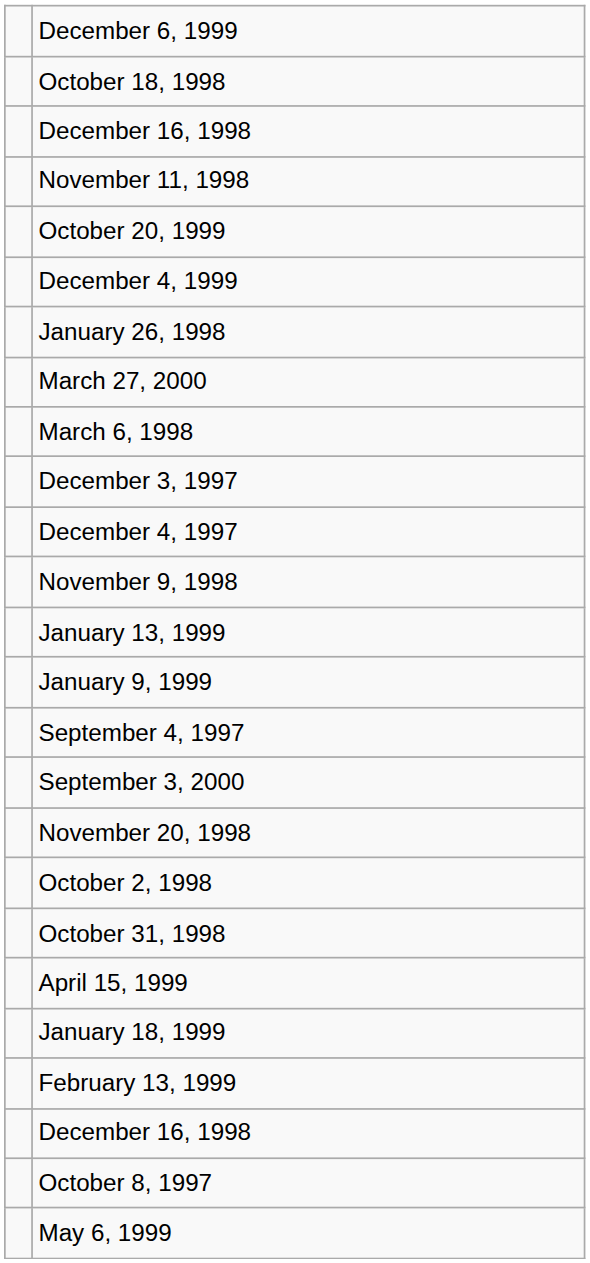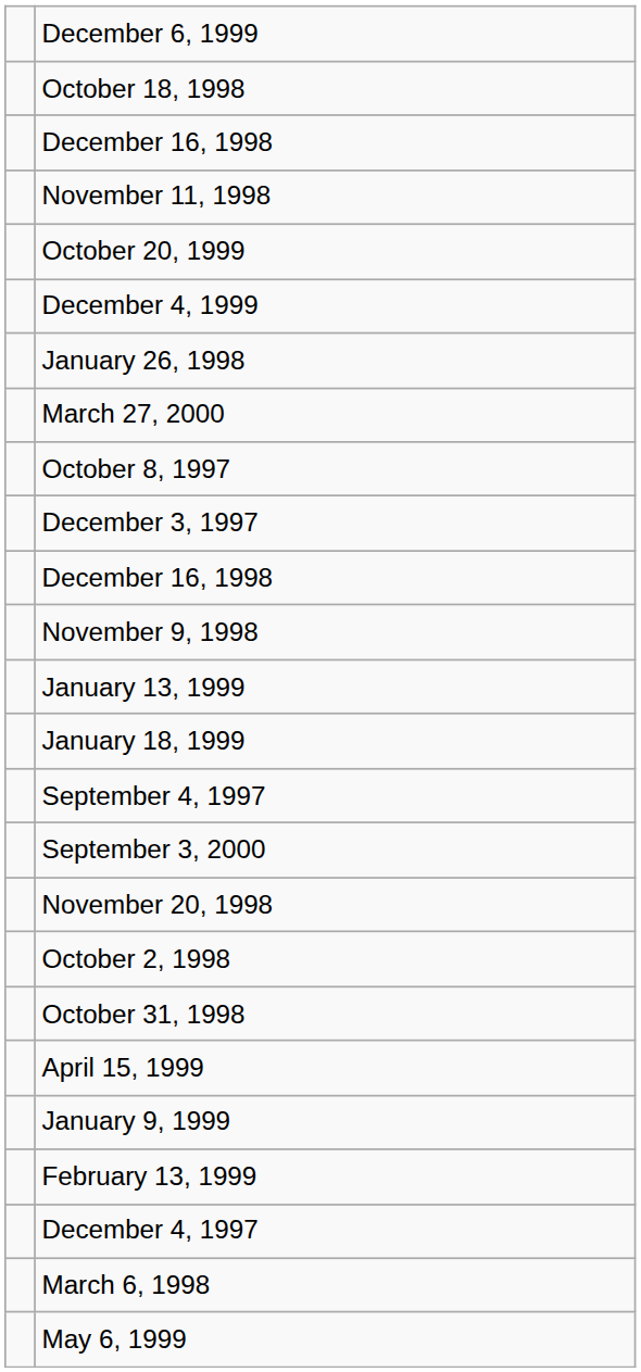row 9 | column 2: March 6, 1998 -> October 8, 1997
row 11 | column 2: December 4, 1997 -> December 16, 1998
row 14 | column 2: January 9, 1999 -> January 18, 1999
row 21 | column 2: January 18, 1999 -> January 9, 1999
row 23 | column 2: December 16, 1998 -> December 4, 1997
row 24 | column 2: October 8, 1997 -> March 6, 1998
